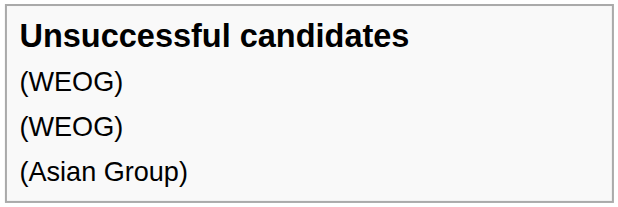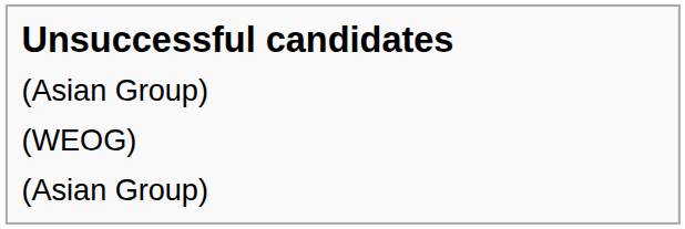row 2 | column 1: (WEOG) -> (Asian Group)
